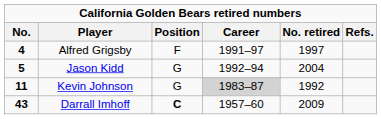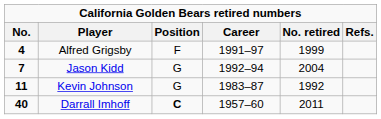Alfred Grigsby | No. retired: 1997 -> 1999
Jason Kidd | No.: 5 -> 7
Kevin Johnson | Career: lightgrey background -> no background
Darrall Imhoff | No.: 43 -> 40
Darrall Imhoff | No. retired: 2009 -> 2011
